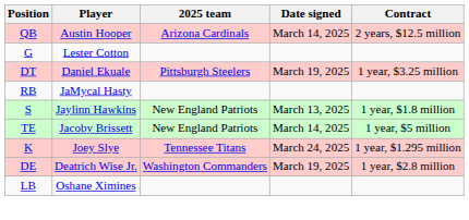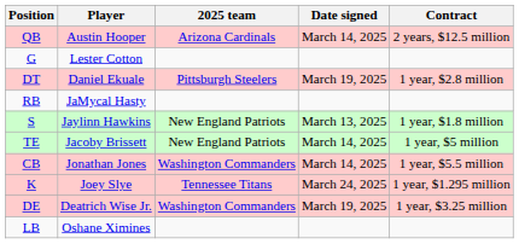DT | Contract: 1 year, $3.25 million -> 1 year, $2.8 million
+ row: CB | Jonathan Jones | Washington Commanders | March 14, 2025 | 1 year, $5.5 million
DE | Contract: 1 year, $2.8 million -> 1 year, $3.25 million
